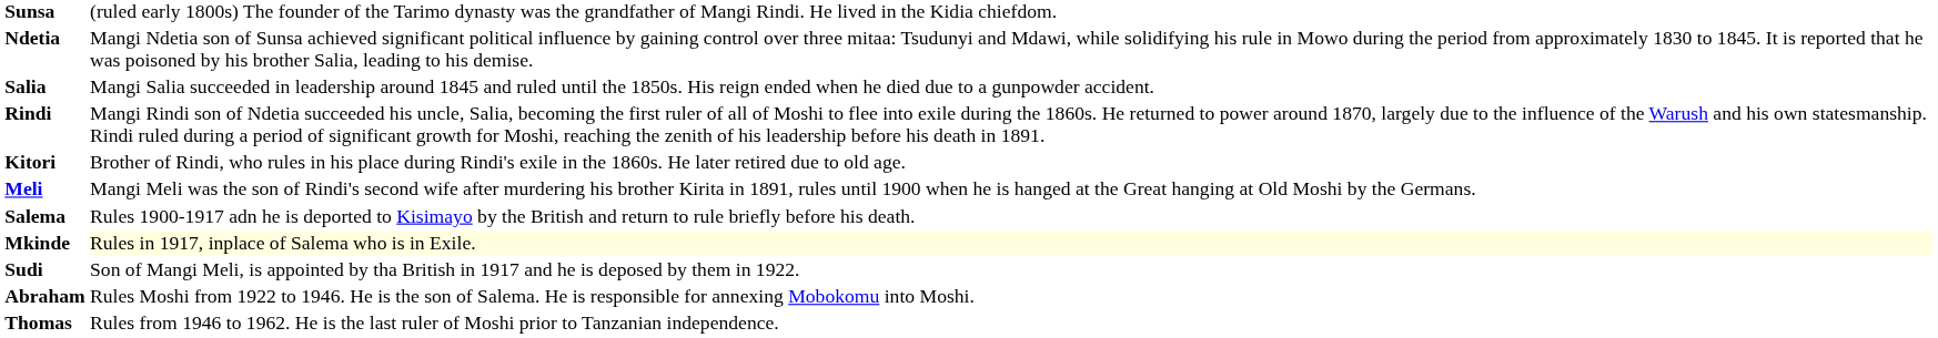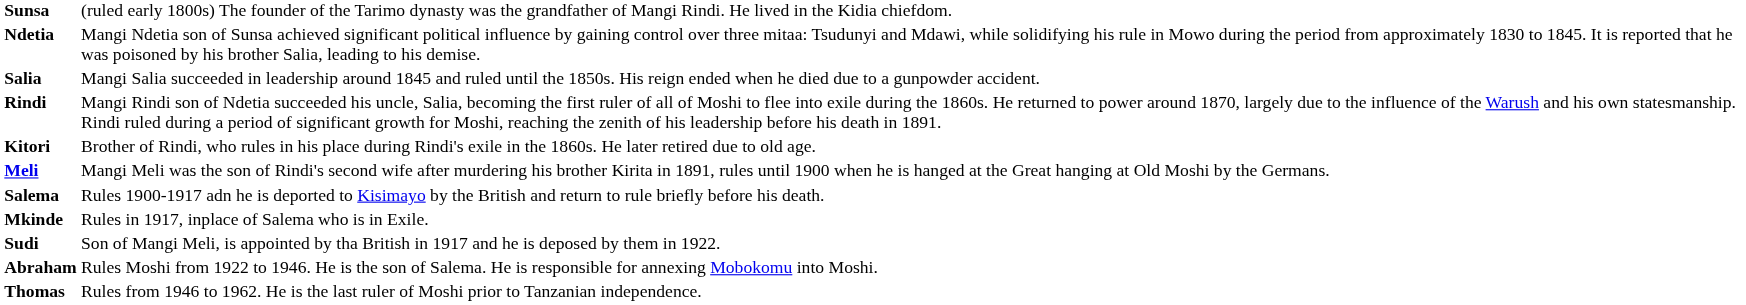Mkinde | column 2: lightyellow background -> no background
